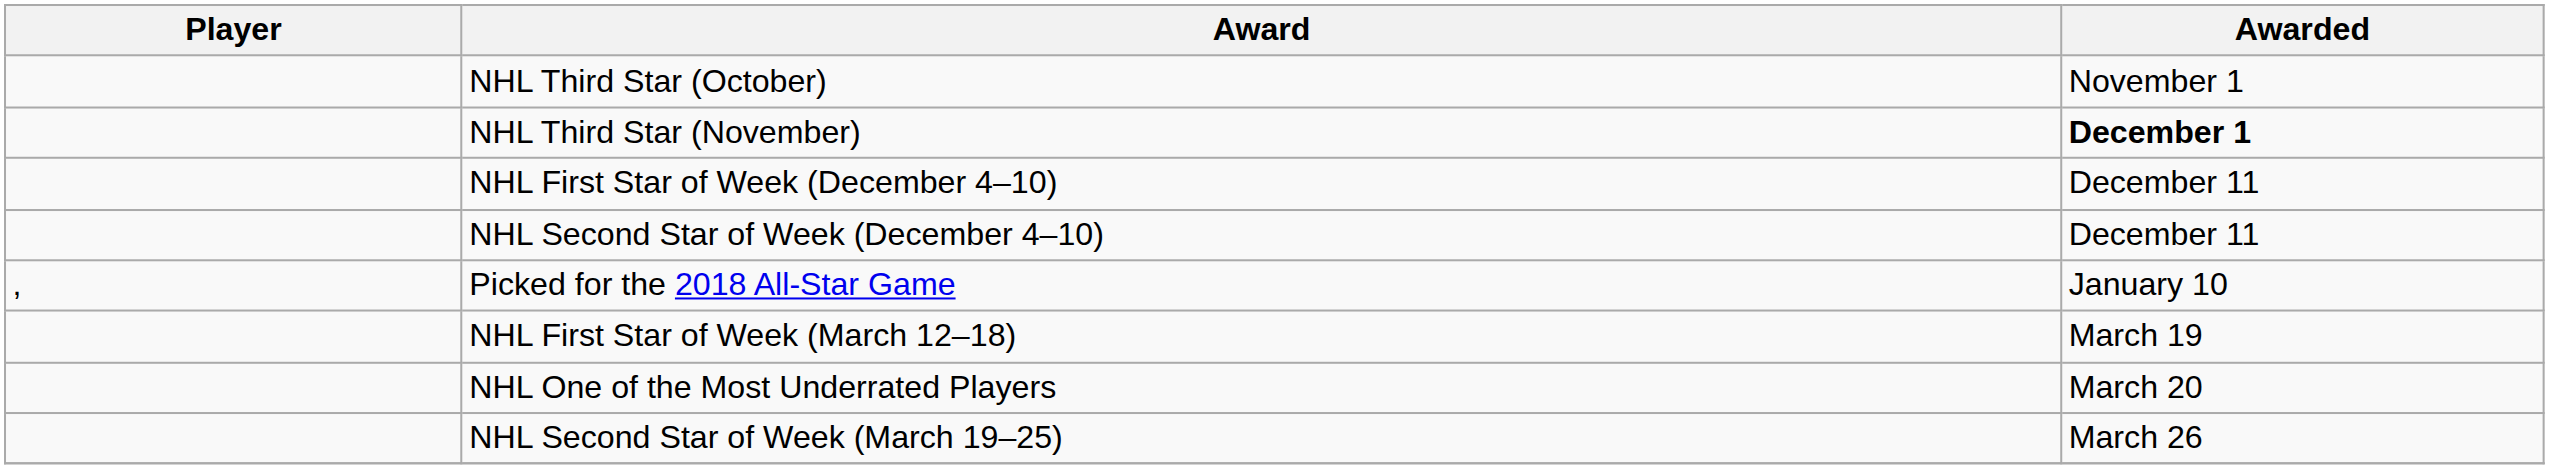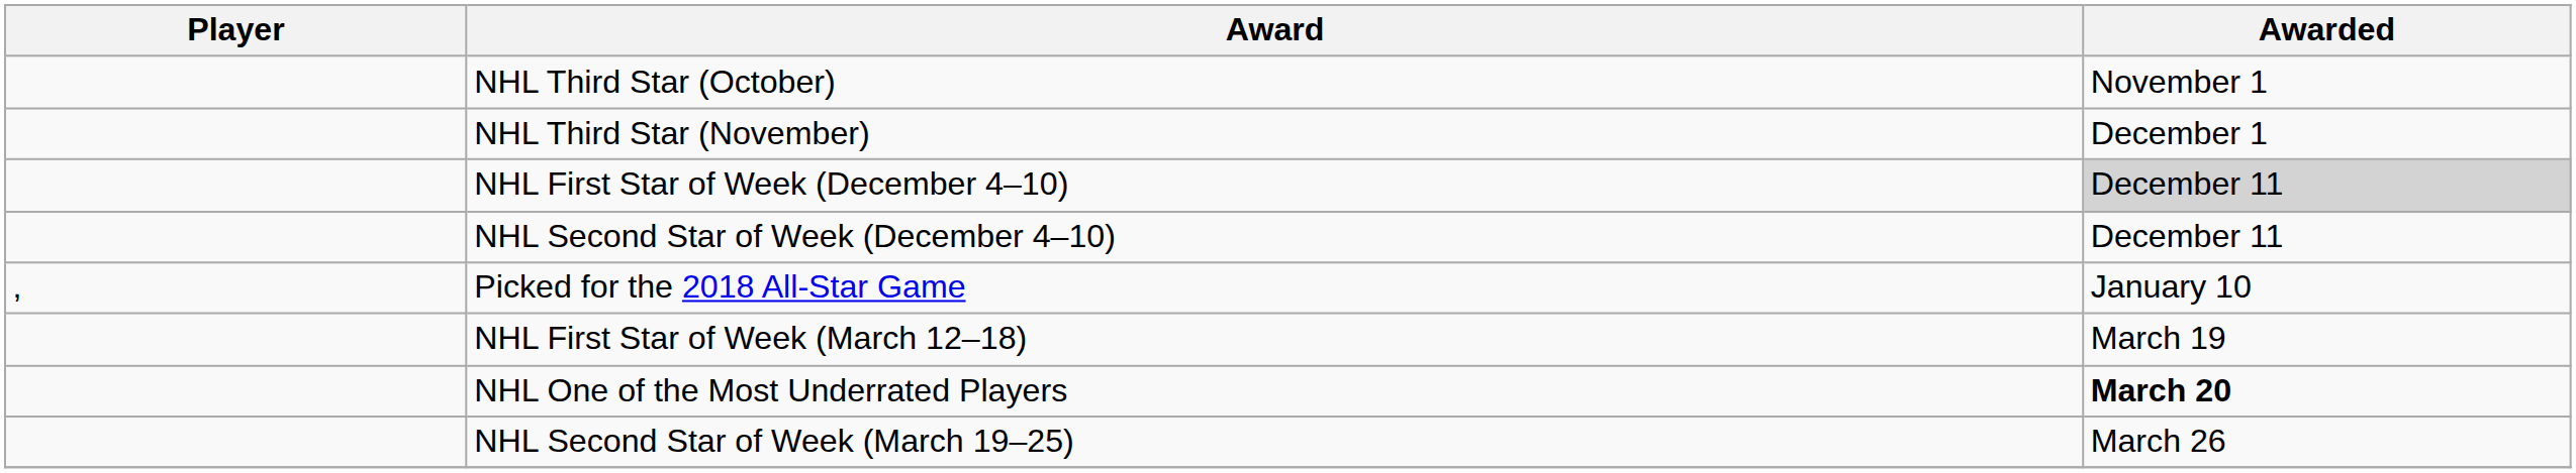NHL Third Star (November) | Awarded: bold -> normal
NHL First Star of Week (December 4–10) | Awarded: no background -> lightgrey background
NHL One of the Most Underrated Players | Awarded: normal -> bold
